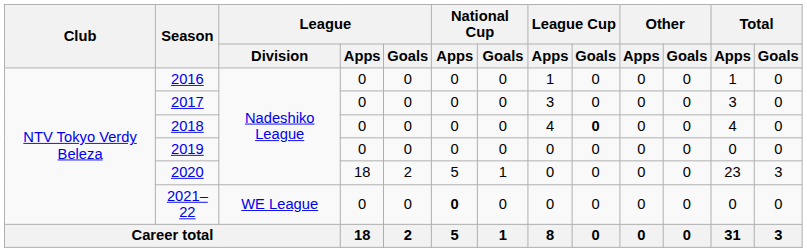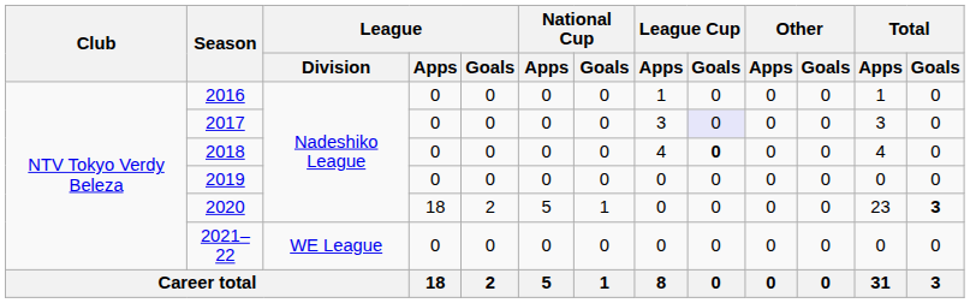2017 | League Cup / Goals: no background -> lavender background
2020 | Total / Goals: normal -> bold
2021–22 | National Cup / Apps: bold -> normal
